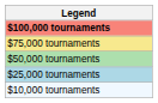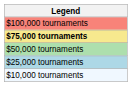row 2 | column 1: bold -> normal
row 3 | column 1: normal -> bold
